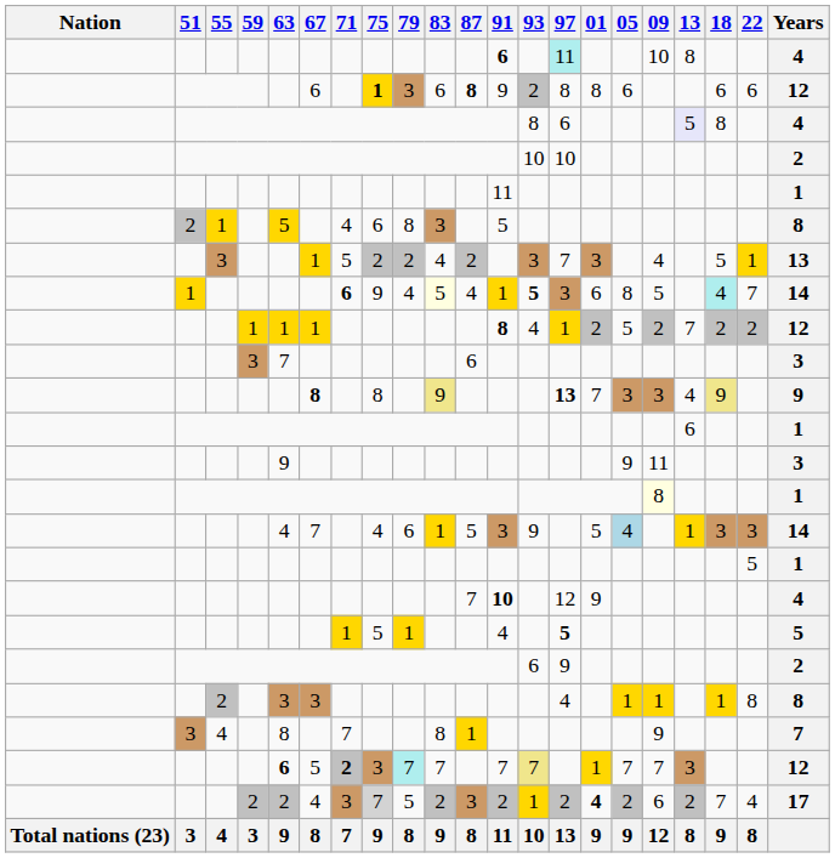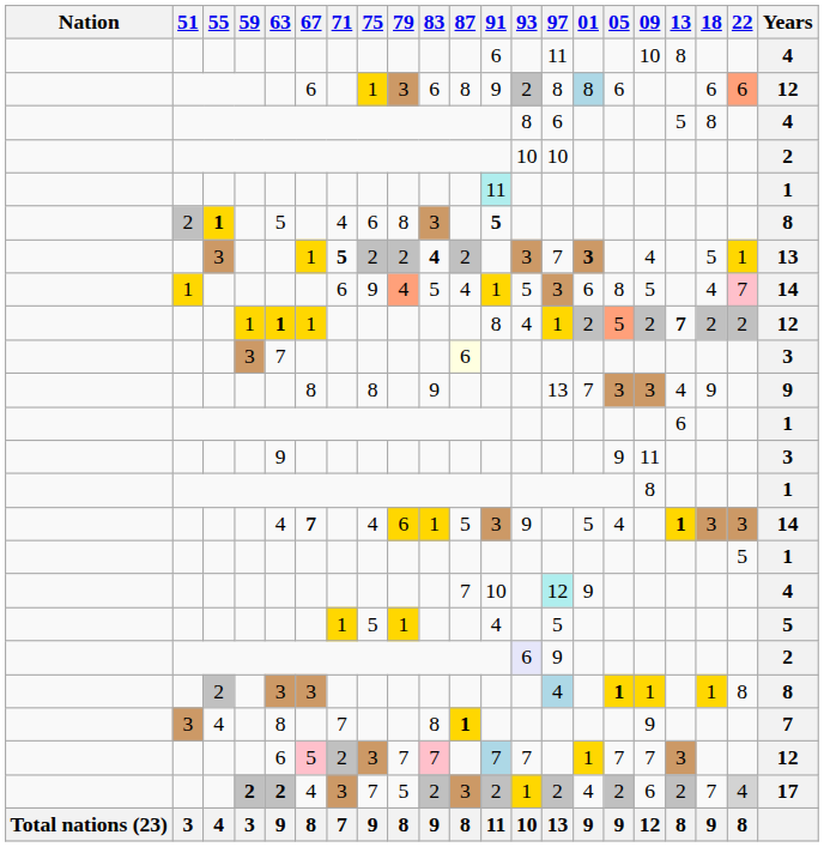row 2 | 91: bold -> normal
row 2 | 97: paleturquoise background -> no background
row 3 | 75: bold -> normal
row 3 | 87: bold -> normal
row 3 | 01: no background -> lightblue background
row 3 | 22: no background -> lightsalmon background
row 4 | 13: lavender background -> no background
row 6 | 91: no background -> paleturquoise background
row 7 | 55: normal -> bold
row 7 | 63: gold background -> no background
row 7 | 91: normal -> bold
row 8 | 71: normal -> bold
row 8 | 83: normal -> bold
row 8 | 01: normal -> bold
row 9 | 71: bold -> normal
row 9 | 79: no background -> lightsalmon background
row 9 | 83: lightyellow background -> no background
row 9 | 93: bold -> normal
row 9 | 18: paleturquoise background -> no background
row 9 | 22: no background -> pink background
row 10 | 63: normal -> bold
row 10 | 91: bold -> normal
row 10 | 05: no background -> lightsalmon background
row 10 | 13: normal -> bold
row 11 | 87: no background -> lightyellow background
row 12 | 67: bold -> normal
row 12 | 83: khaki background -> no background
row 12 | 97: bold -> normal
row 12 | 18: khaki background -> no background
row 15 | 09: lightyellow background -> no background
row 16 | 67: normal -> bold
row 16 | 79: no background -> gold background
row 16 | 05: lightblue background -> no background
row 16 | 13: normal -> bold
row 18 | 91: bold -> normal
row 18 | 97: no background -> paleturquoise background
row 19 | 97: bold -> normal
row 20 | 93: no background -> lavender background
row 21 | 97: no background -> lightblue background
row 21 | 05: normal -> bold
row 22 | 87: normal -> bold
row 23 | 63: bold -> normal
row 23 | 67: no background -> pink background
row 23 | 71: bold -> normal
row 23 | 79: paleturquoise background -> no background
row 23 | 83: no background -> pink background
row 23 | 91: no background -> lightblue background
row 23 | 93: khaki background -> no background
row 24 | 59: normal -> bold
row 24 | 63: normal -> bold
row 24 | 75: lightgrey background -> no background
row 24 | 01: bold -> normal
row 24 | 22: no background -> lightgrey background
